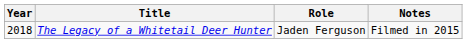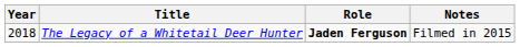The Legacy of a Whitetail Deer Hunter | Role: normal -> bold
